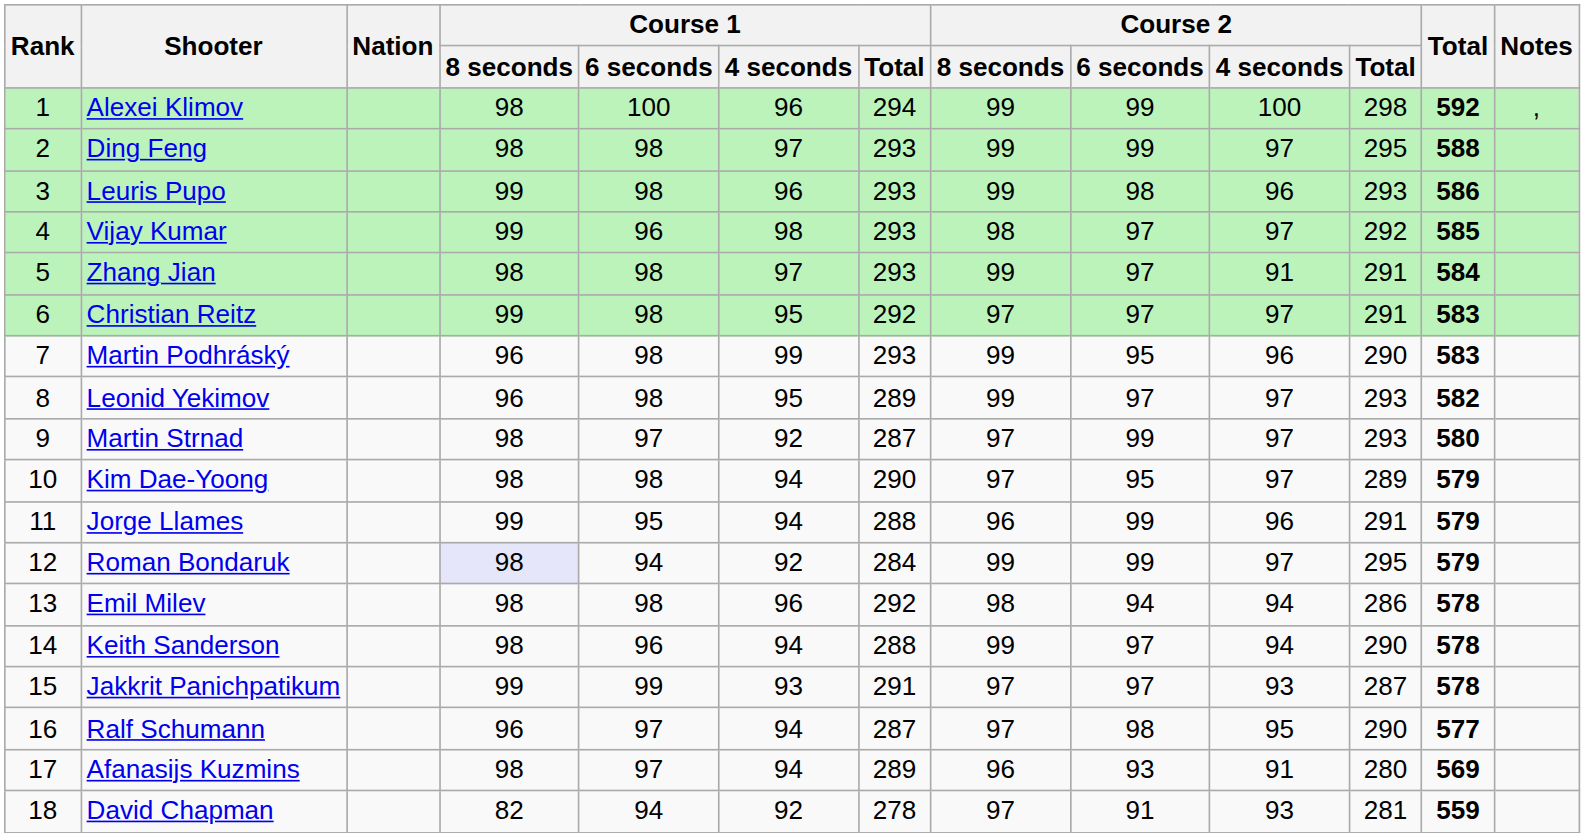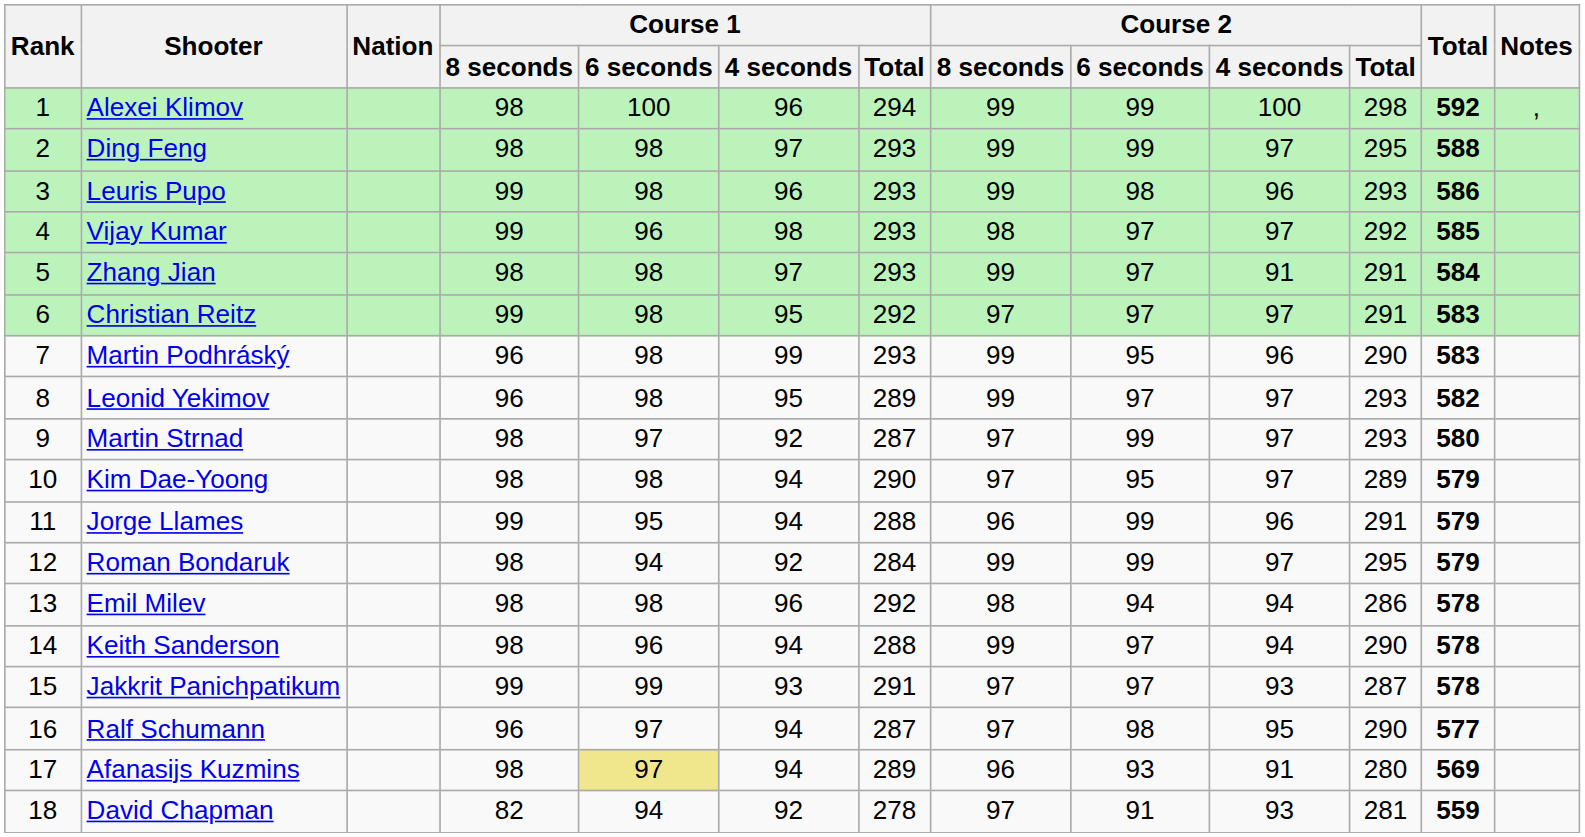Roman Bondaruk | Course 1 / 8 seconds: lavender background -> no background
Afanasijs Kuzmins | Course 1 / 6 seconds: no background -> khaki background
